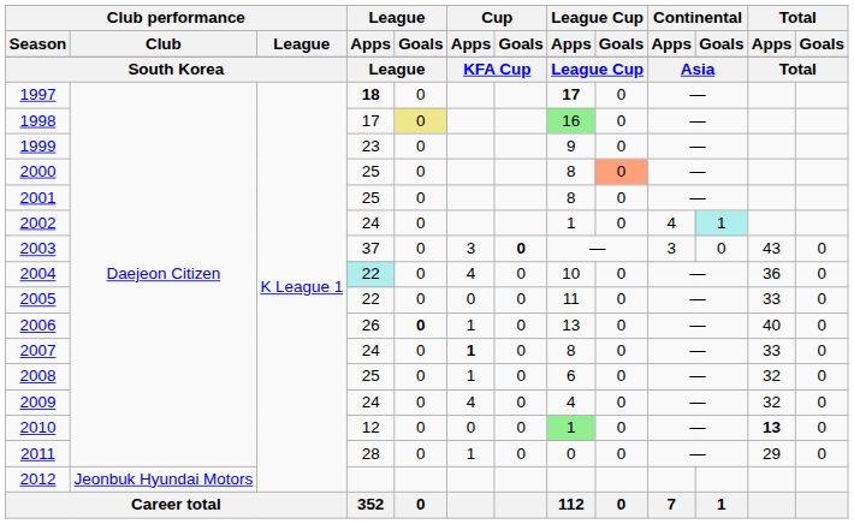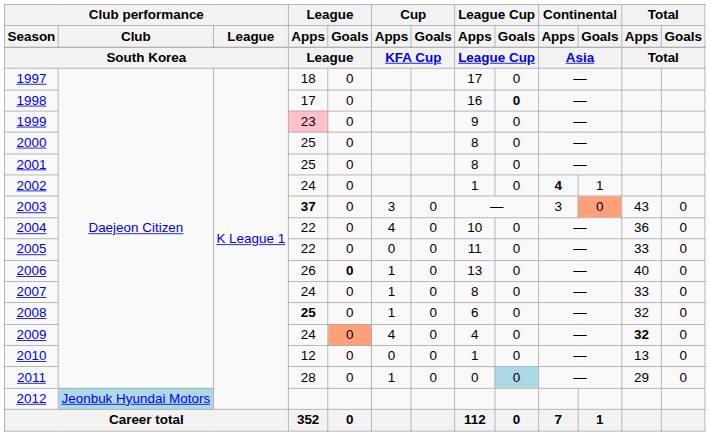1997 | League / Apps: bold -> normal
1997 | League Cup / Apps: bold -> normal
1998 | League / Goals: khaki background -> no background
1998 | League Cup / Apps: lightgreen background -> no background
1998 | League Cup / Goals: normal -> bold
1999 | League / Apps: no background -> pink background
2000 | League Cup / Goals: lightsalmon background -> no background
2002 | Continental / Apps: normal -> bold
2002 | Continental / Goals: paleturquoise background -> no background
2003 | League / Apps: normal -> bold
2003 | Cup / Goals: bold -> normal
2003 | Continental / Goals: no background -> lightsalmon background
2004 | League / Apps: paleturquoise background -> no background
2007 | Cup / Apps: bold -> normal
2008 | League / Apps: normal -> bold
2009 | League / Goals: no background -> lightsalmon background
2009 | Total / Apps: normal -> bold
2010 | League Cup / Apps: lightgreen background -> no background
2010 | Total / Apps: bold -> normal
2011 | League Cup / Goals: no background -> lightblue background
2012 | Club performance / Club: no background -> lightblue background
